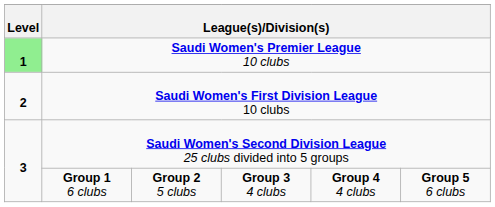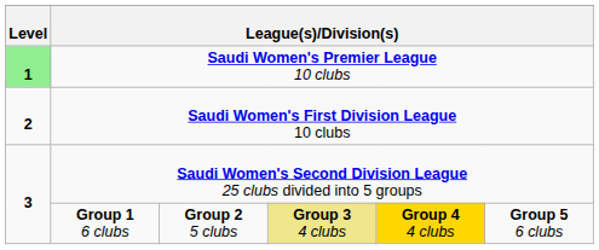Group 1 6 clubs | column 4: no background -> khaki background
Group 1 6 clubs | column 5: no background -> gold background
